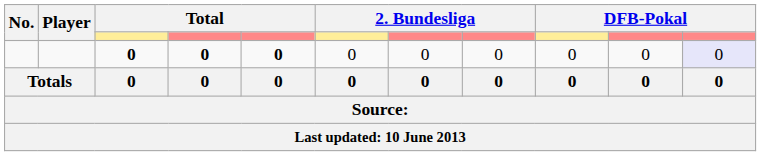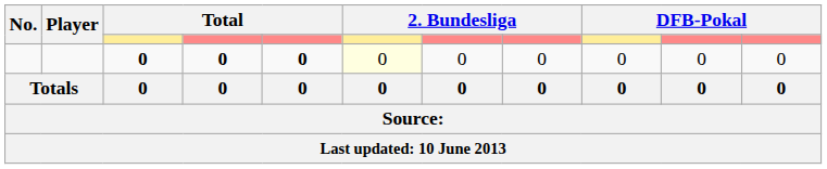row 3 | column 6: no background -> lightyellow background
row 3 | column 11: lavender background -> no background
